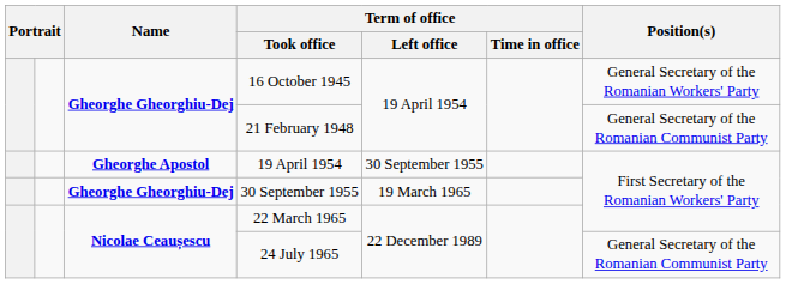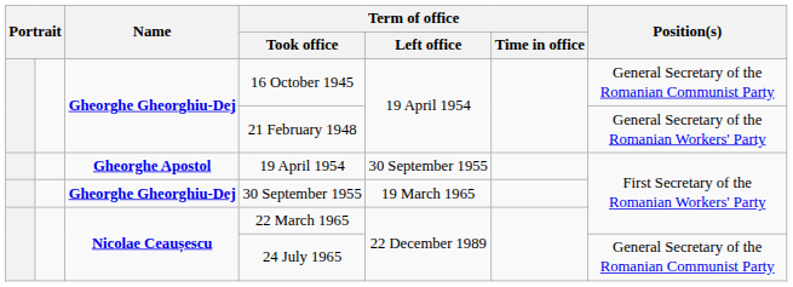16 October 1945 | Position(s): General Secretary of the Romanian Workers' Party -> General Secretary of the Romanian Communist Party
21 February 1948 | Position(s): General Secretary of the Romanian Communist Party -> General Secretary of the Romanian Workers' Party
